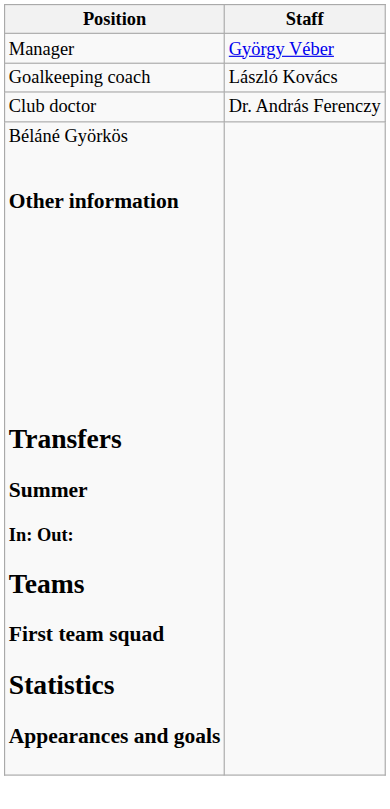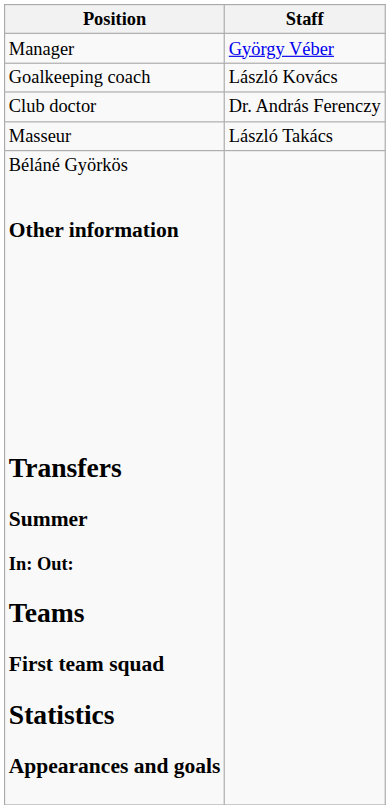+ row: Masseur | László Takács
